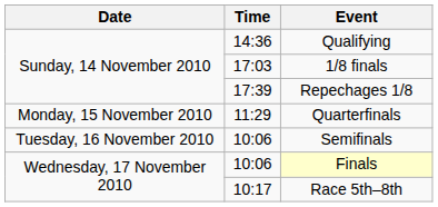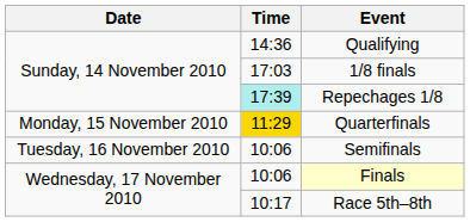Repechages 1/8 | Time: no background -> paleturquoise background
Quarterfinals | Time: no background -> gold background
